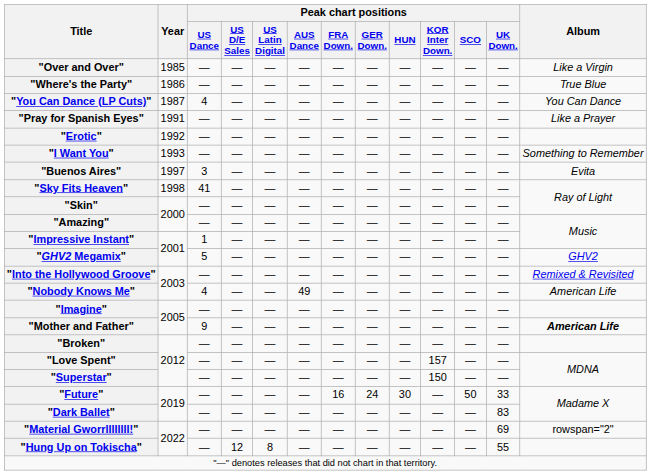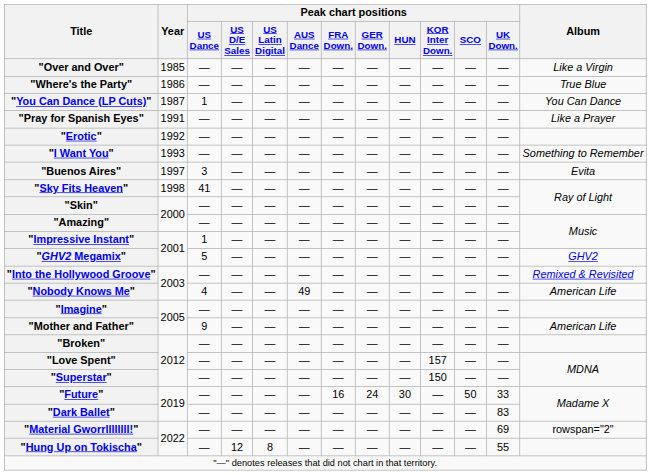"You Can Dance (LP Cuts)" | Peak chart positions / US Dance: 4 -> 1
"Mother and Father" | Album: bold -> normal
